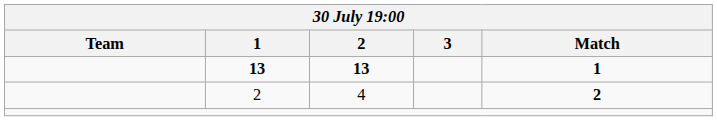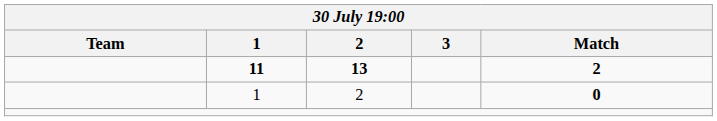row 3 | 1: 13 -> 11
row 3 | Match: 1 -> 2
row 4 | 1: 2 -> 1
row 4 | 2: 4 -> 2
row 4 | Match: 2 -> 0
